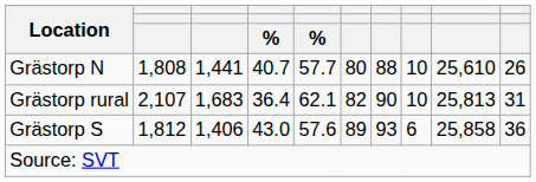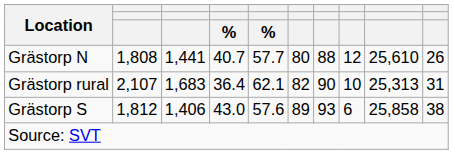Grästorp N | column 8: 10 -> 12
Grästorp rural | column 9: 25,813 -> 25,313
Grästorp S | column 10: 36 -> 38
